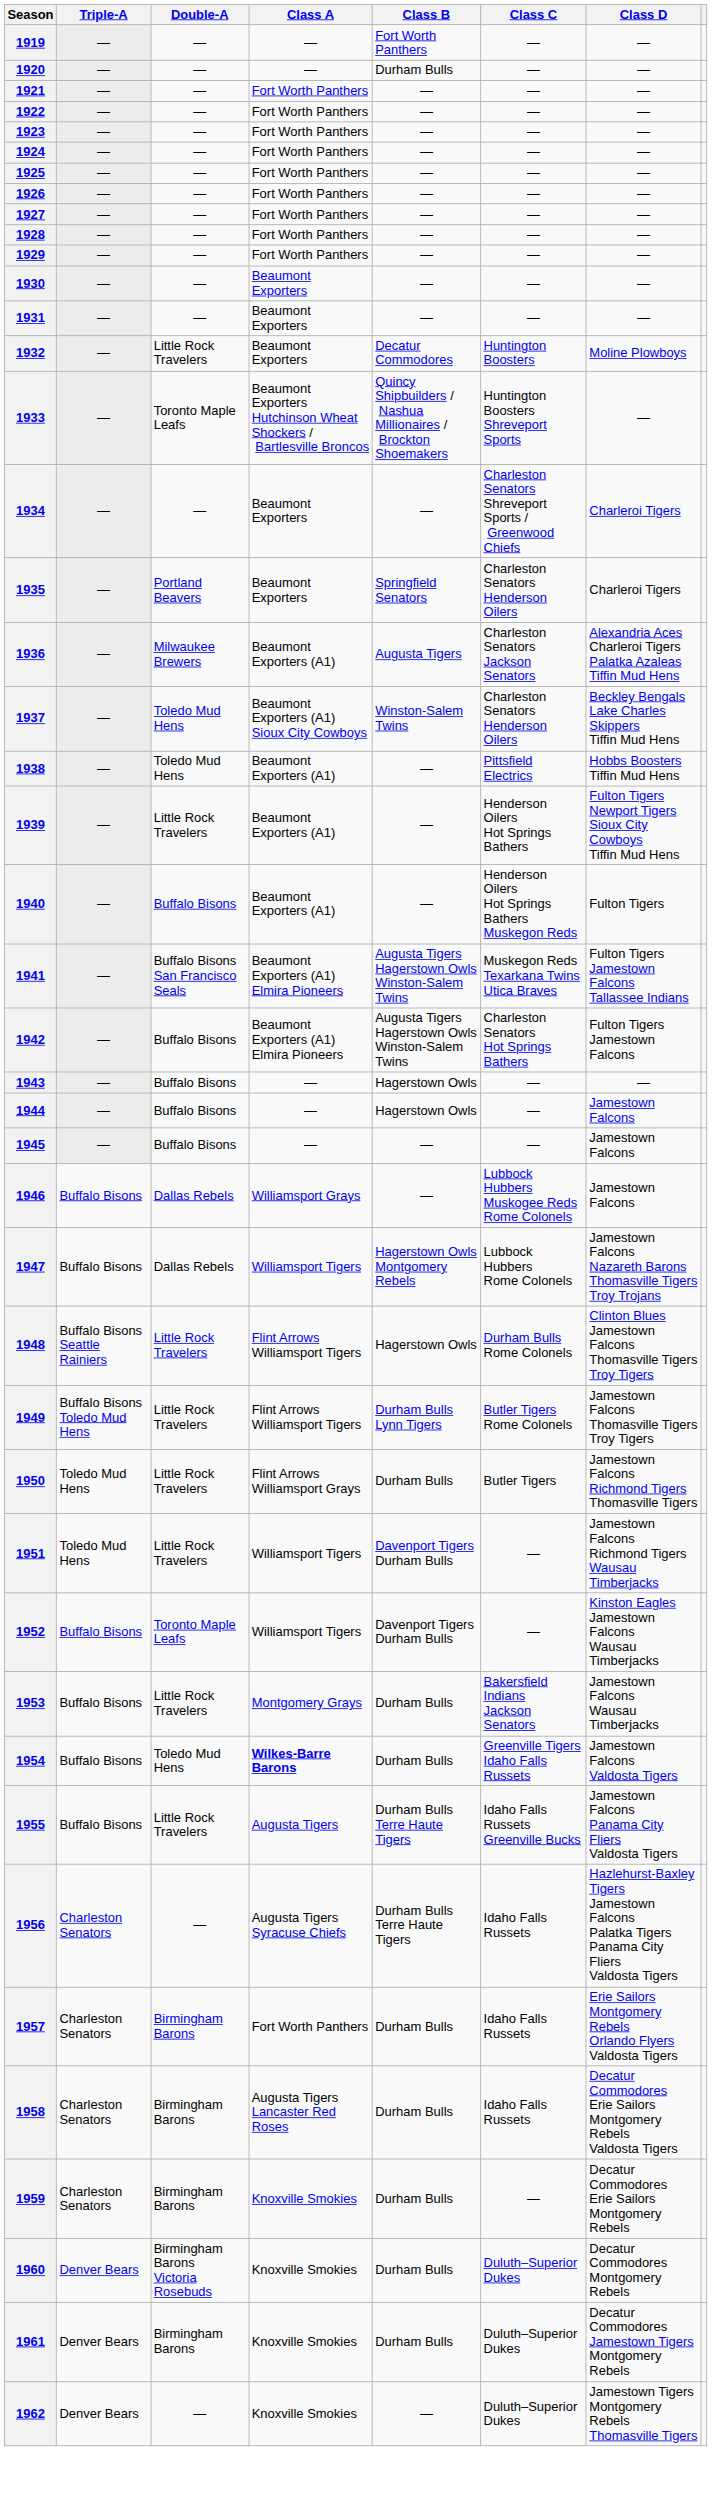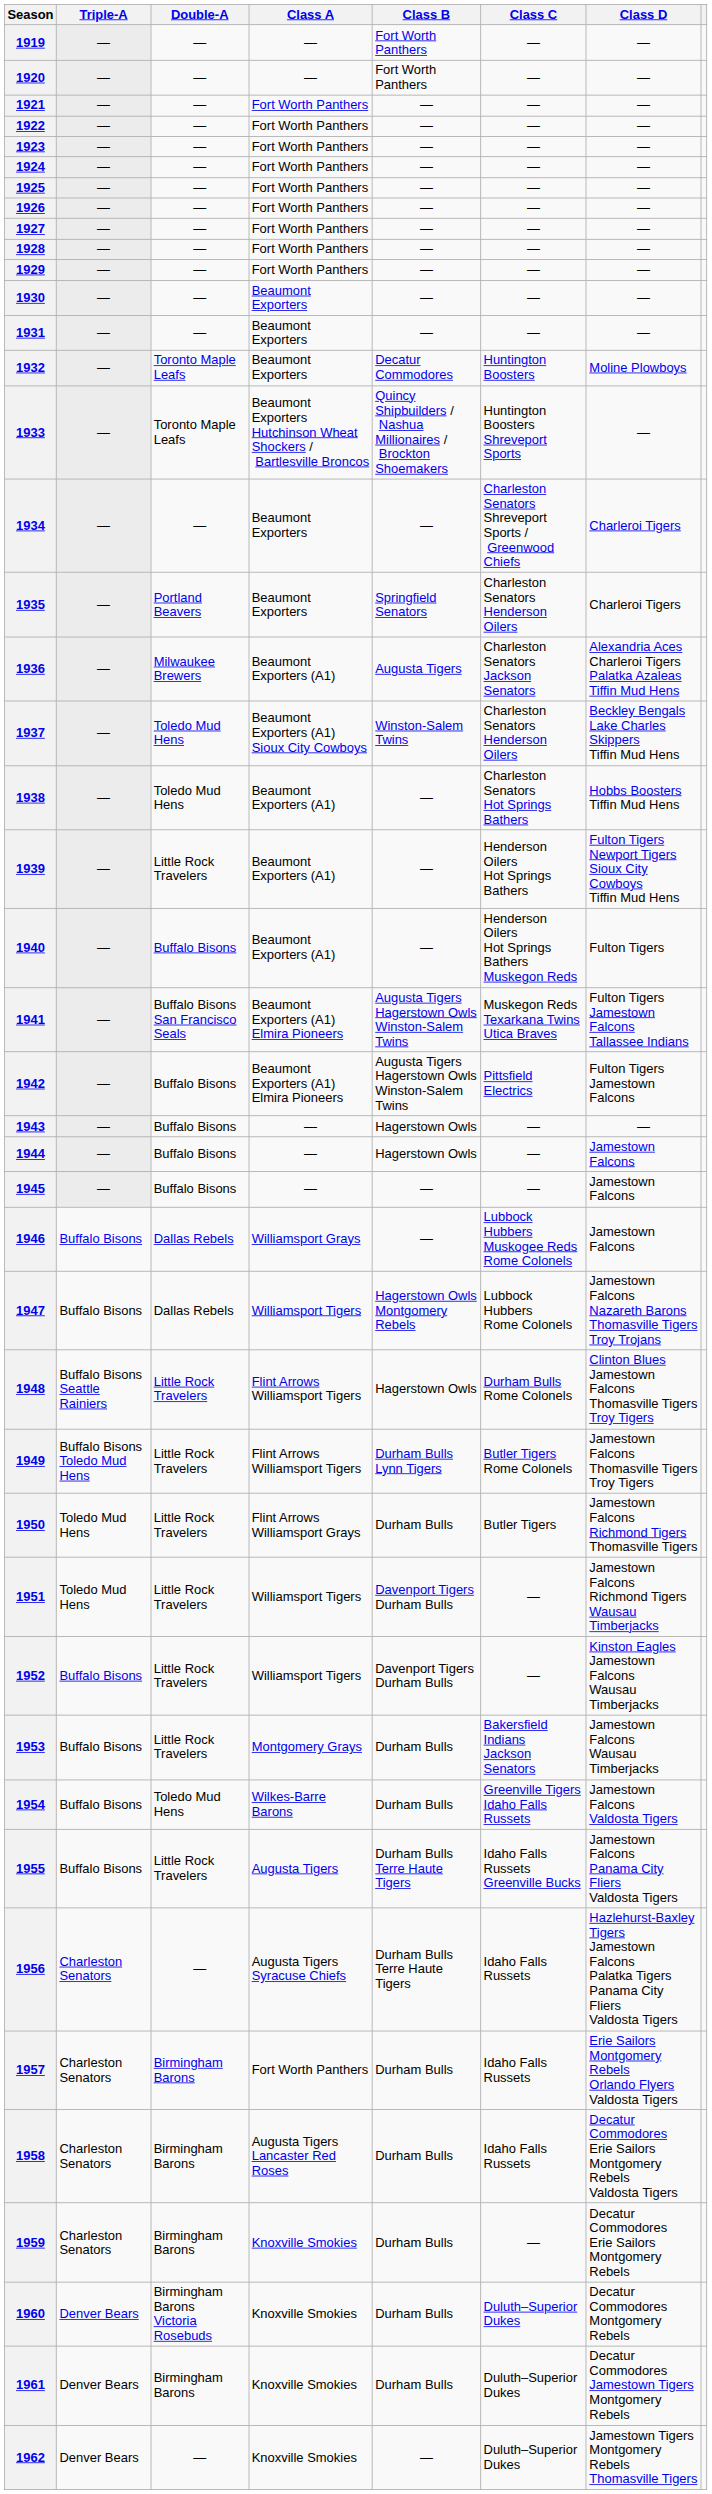1920 | Class B: Durham Bulls -> Fort Worth Panthers
1932 | Double-A: Little Rock Travelers -> Toronto Maple Leafs
1938 | Class C: Pittsfield Electrics -> Charleston Senators Hot Springs Bathers
1942 | Class C: Charleston Senators Hot Springs Bathers -> Pittsfield Electrics
1952 | Double-A: Toronto Maple Leafs -> Little Rock Travelers
1954 | Class A: bold -> normal
